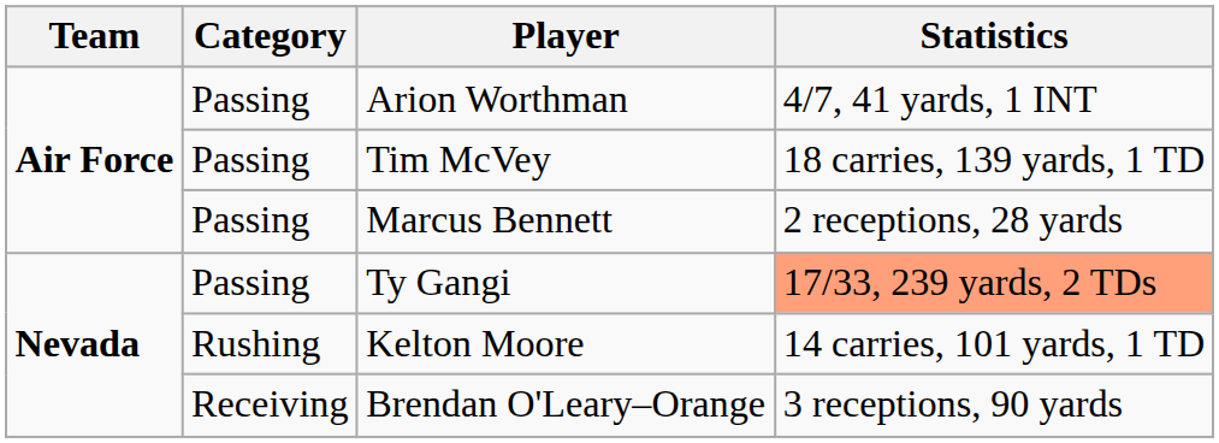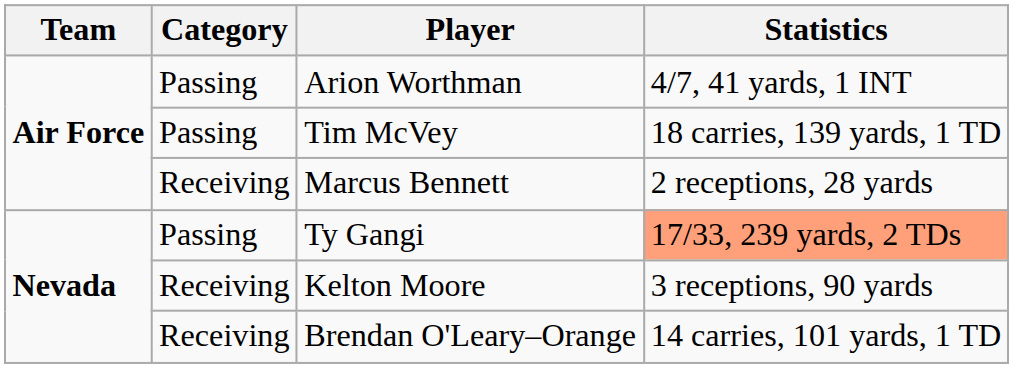Marcus Bennett | Category: Passing -> Receiving
Kelton Moore | Category: Rushing -> Receiving
Kelton Moore | Statistics: 14 carries, 101 yards, 1 TD -> 3 receptions, 90 yards
Brendan O'Leary–Orange | Statistics: 3 receptions, 90 yards -> 14 carries, 101 yards, 1 TD
